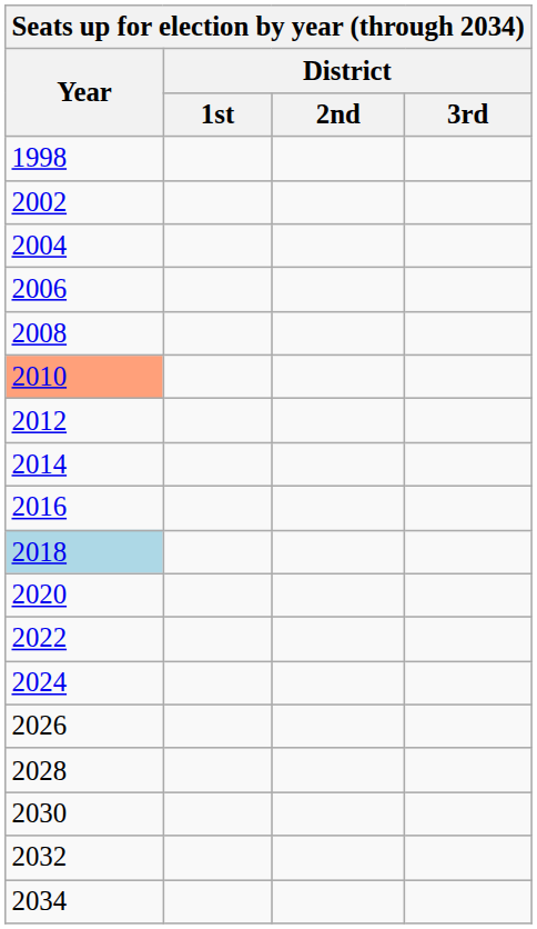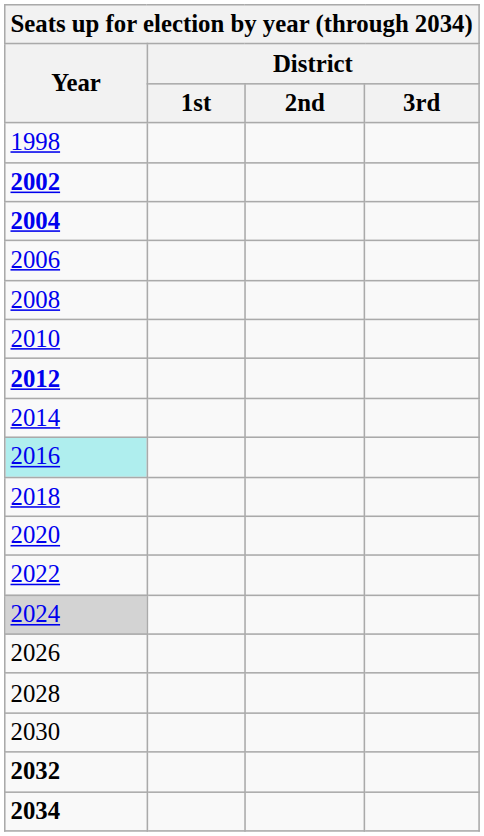2002 | Year: normal -> bold
2004 | Year: normal -> bold
2010 | Year: lightsalmon background -> no background
2012 | Year: normal -> bold
2016 | Year: no background -> paleturquoise background
2018 | Year: lightblue background -> no background
2024 | Year: no background -> lightgrey background
2032 | Year: normal -> bold
2034 | Year: normal -> bold
